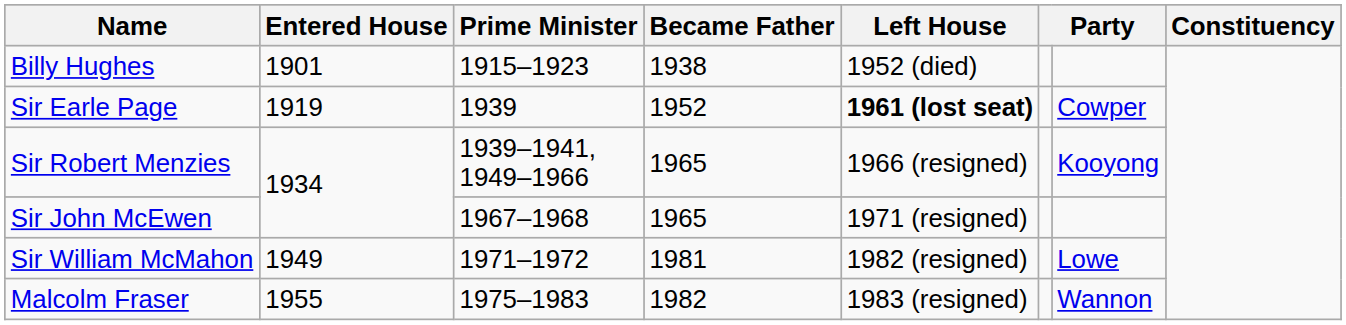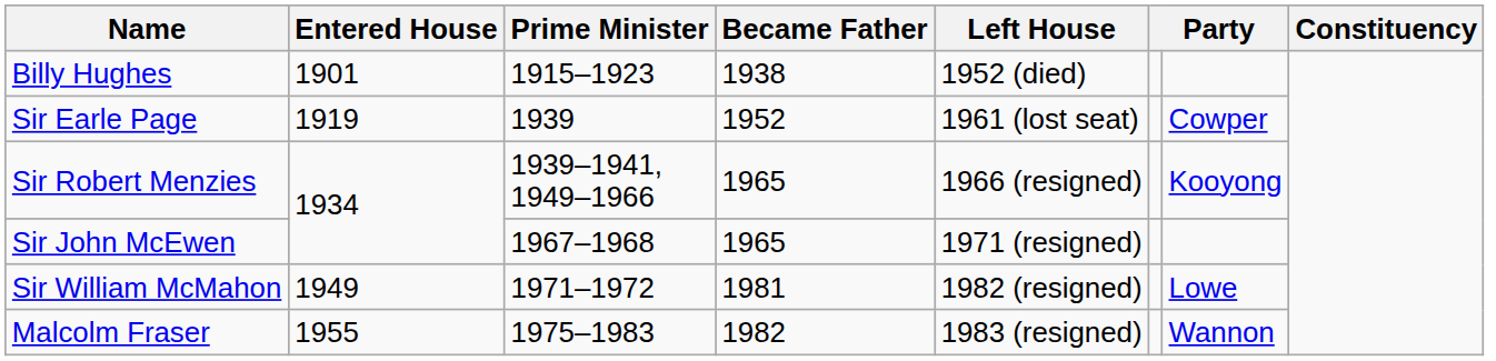Sir Earle Page | Left House: bold -> normal
